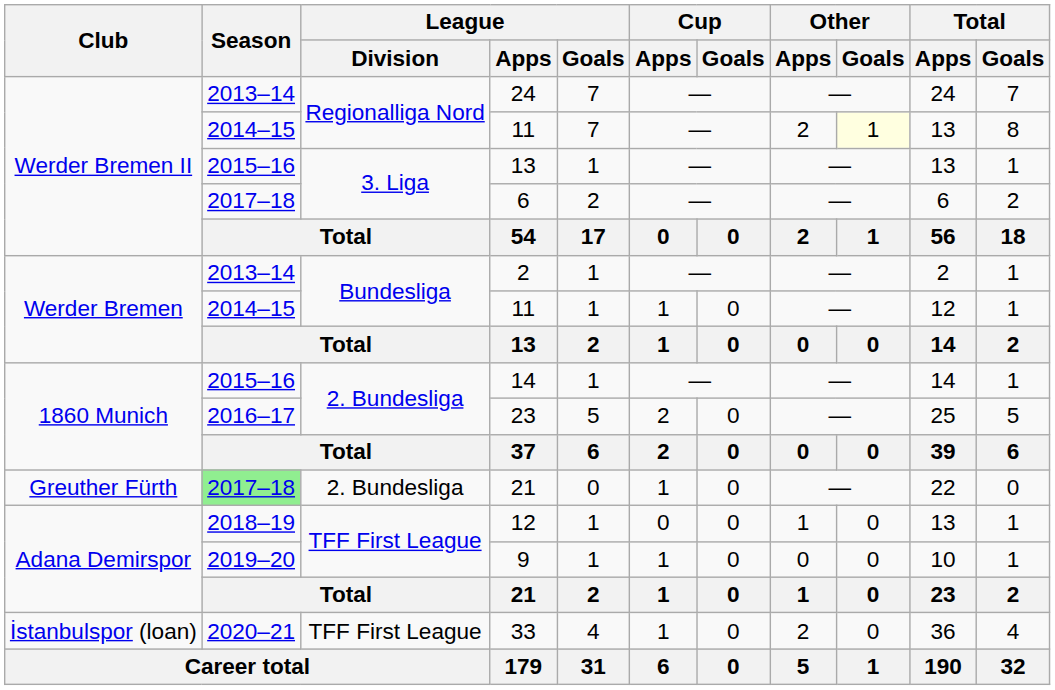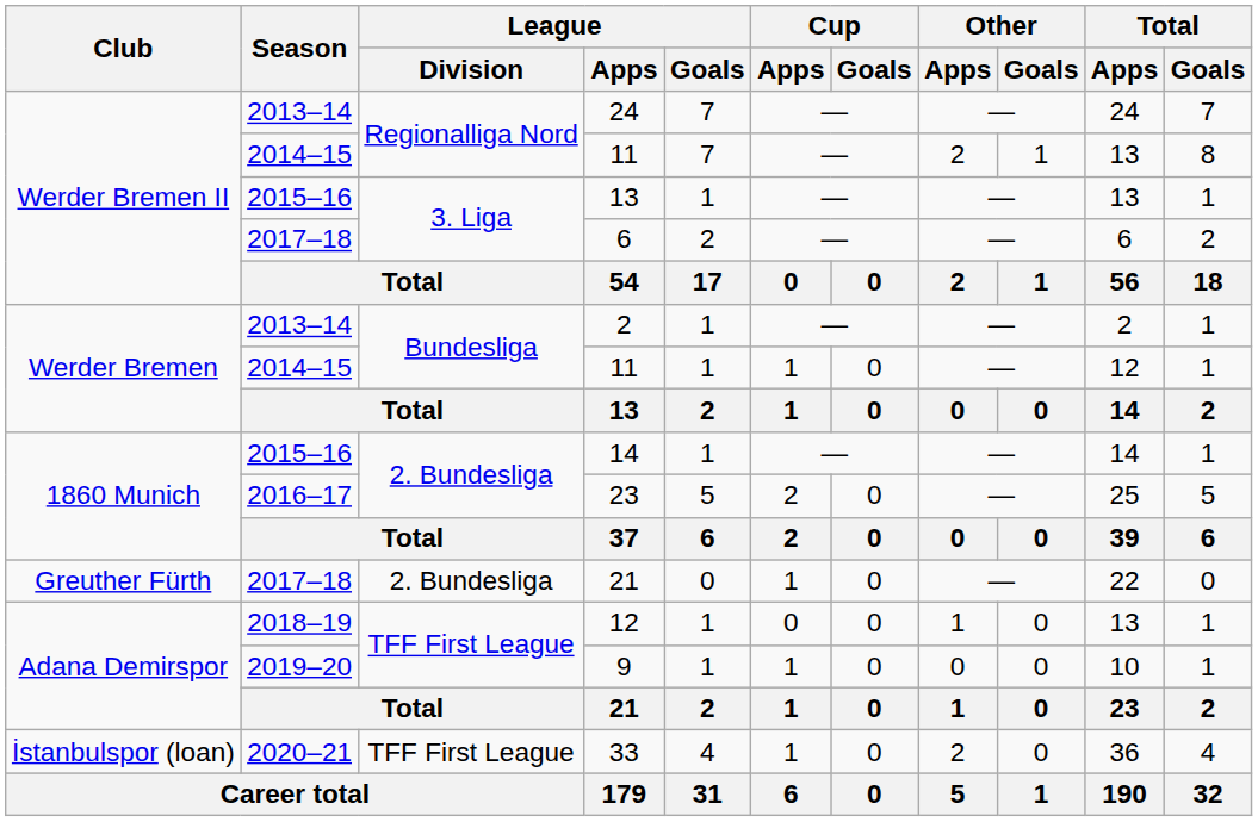Werder Bremen II / 11 | Other / Goals: lightyellow background -> no background
Greuther Fürth / 21 | Season: lightgreen background -> no background
